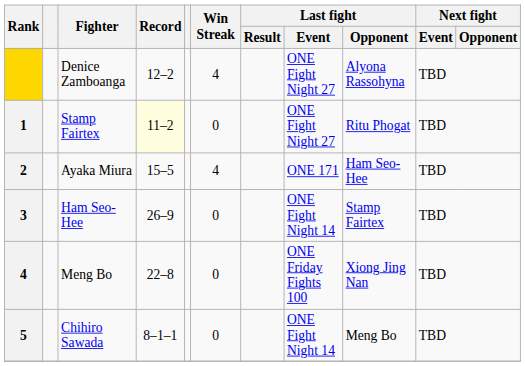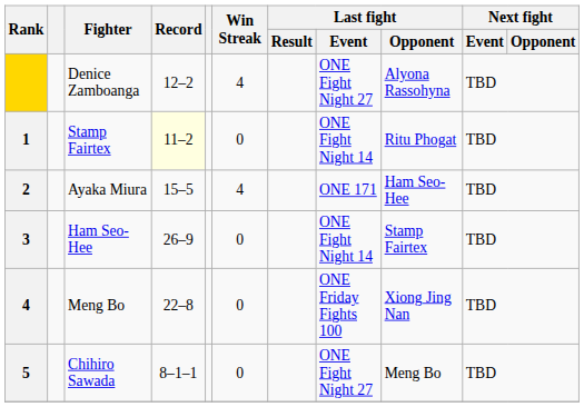1 | Last fight / Event: ONE Fight Night 27 -> ONE Fight Night 14
5 | Last fight / Event: ONE Fight Night 14 -> ONE Fight Night 27
